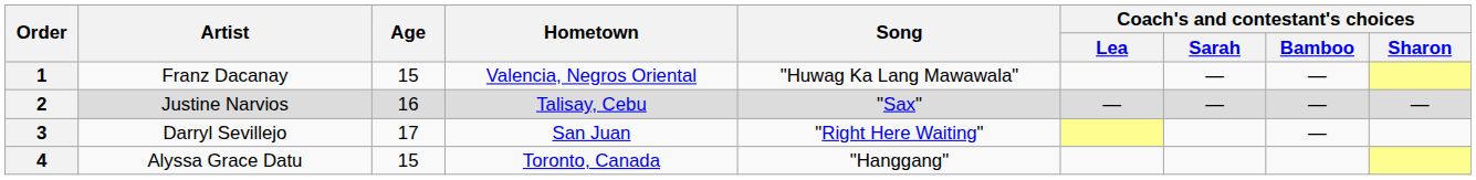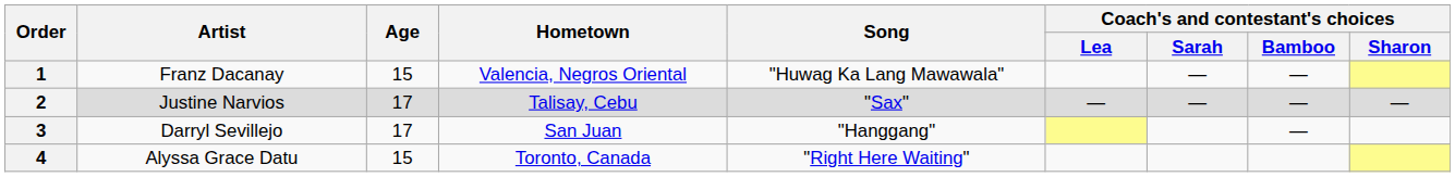2 | Age: 16 -> 17
3 | Song: "Right Here Waiting" -> "Hanggang"
4 | Song: "Hanggang" -> "Right Here Waiting"
